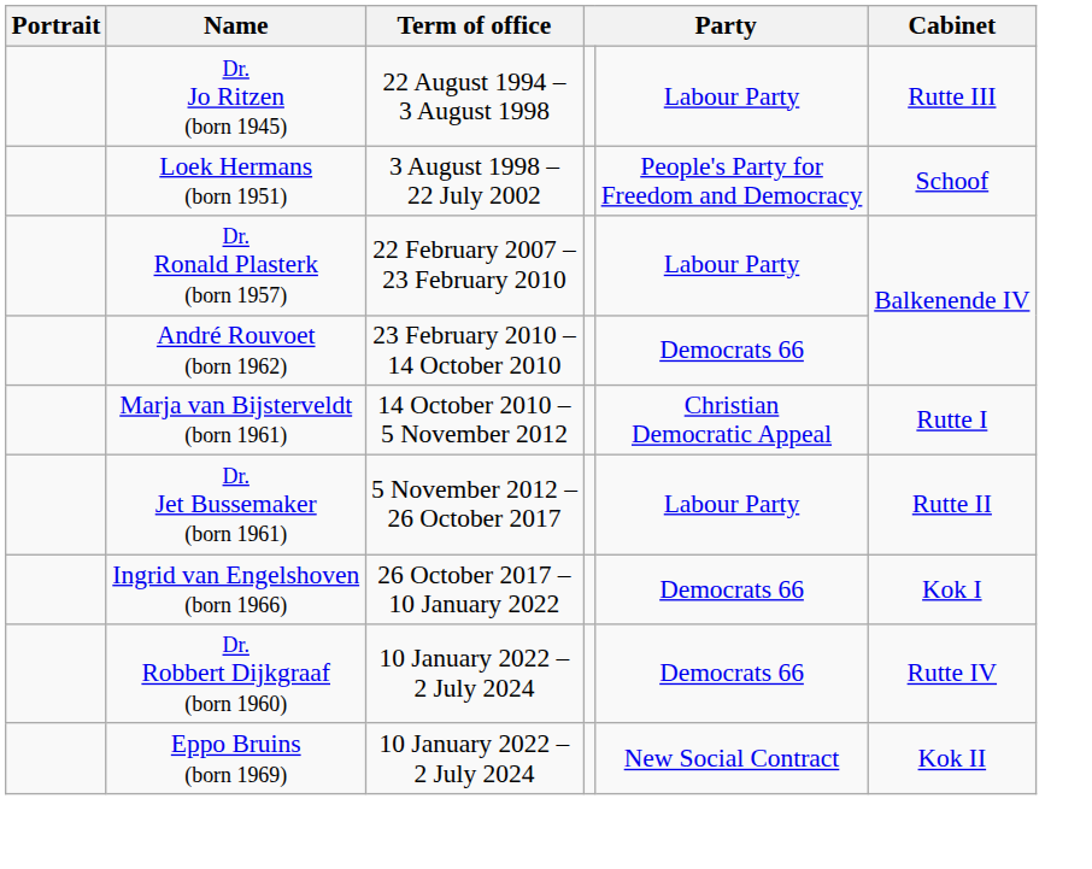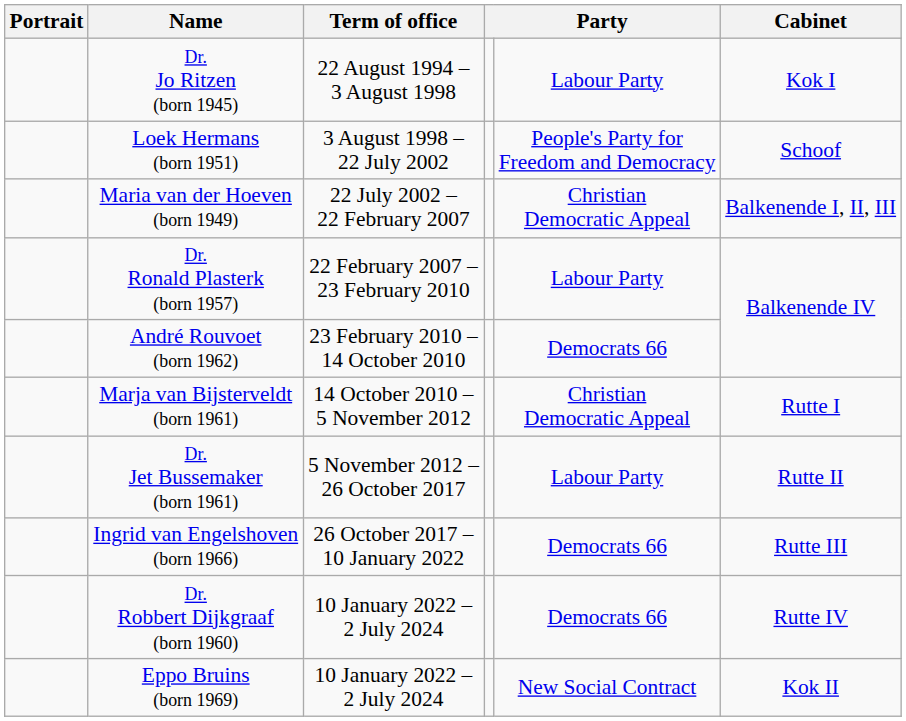Dr. Jo Ritzen (born 1945) | Cabinet: Rutte III -> Kok I
+ row: Maria van der Hoeven (born 1949) | 22 July 2002 – 22 February 2007 | Christian Democratic Appeal | Balkenende I, II, III
Ingrid van Engelshoven (born 1966) | Cabinet: Kok I -> Rutte III
